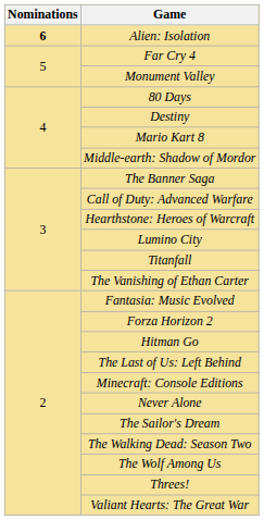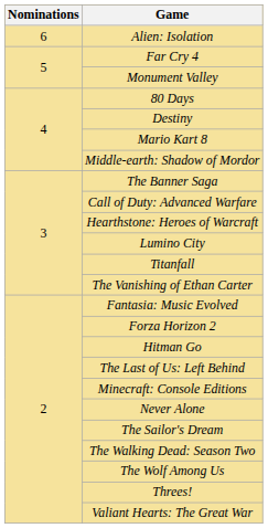Alien: Isolation | Nominations: bold -> normal
